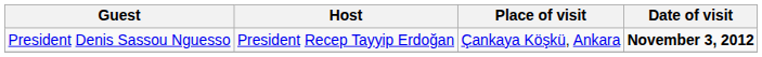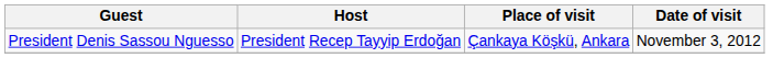President Denis Sassou Nguesso | Date of visit: bold -> normal
